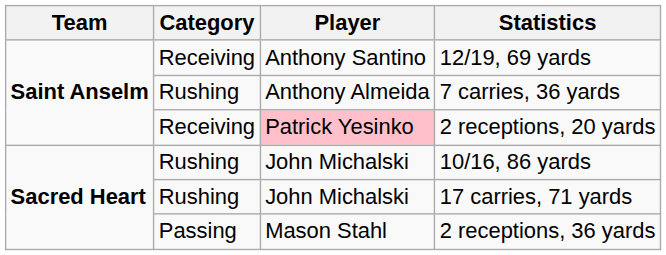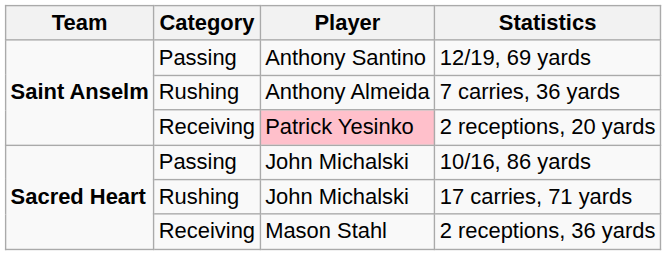12/19, 69 yards | Category: Receiving -> Passing
10/16, 86 yards | Category: Rushing -> Passing
2 receptions, 36 yards | Category: Passing -> Receiving
